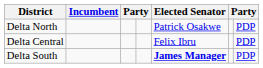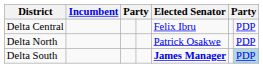rows swapped: Delta North <-> Delta Central
Delta South | column 7: no background -> lightblue background
